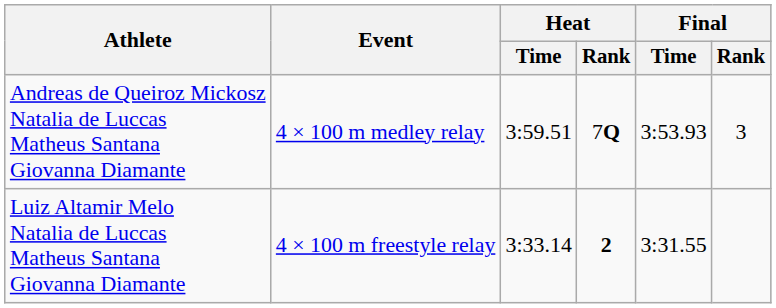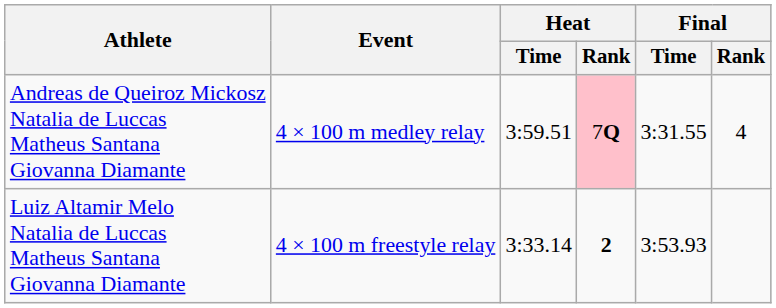row 3 | Heat / Rank: no background -> pink background
row 3 | Final / Time: 3:53.93 -> 3:31.55
row 3 | Final / Rank: 3 -> 4
row 4 | Final / Time: 3:31.55 -> 3:53.93
